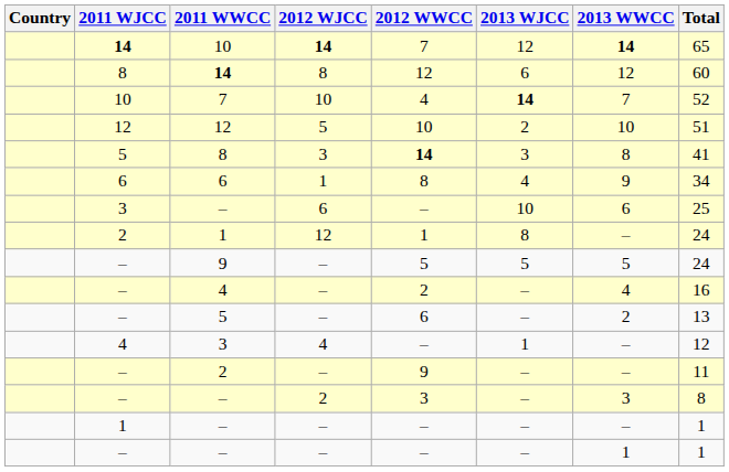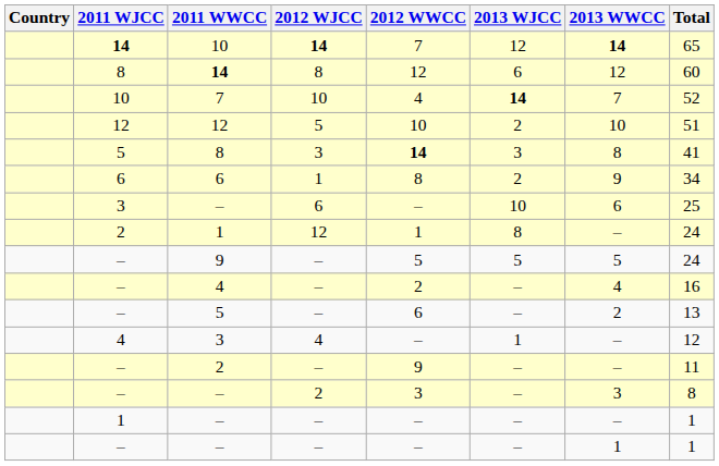row 7 | 2013 WJCC: 4 -> 2
